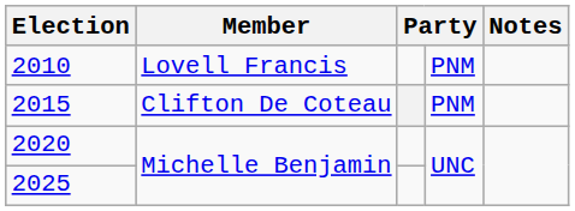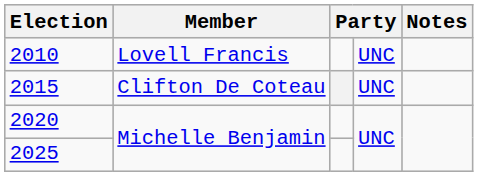2010 | column 4: PNM -> UNC
2015 | column 4: PNM -> UNC
